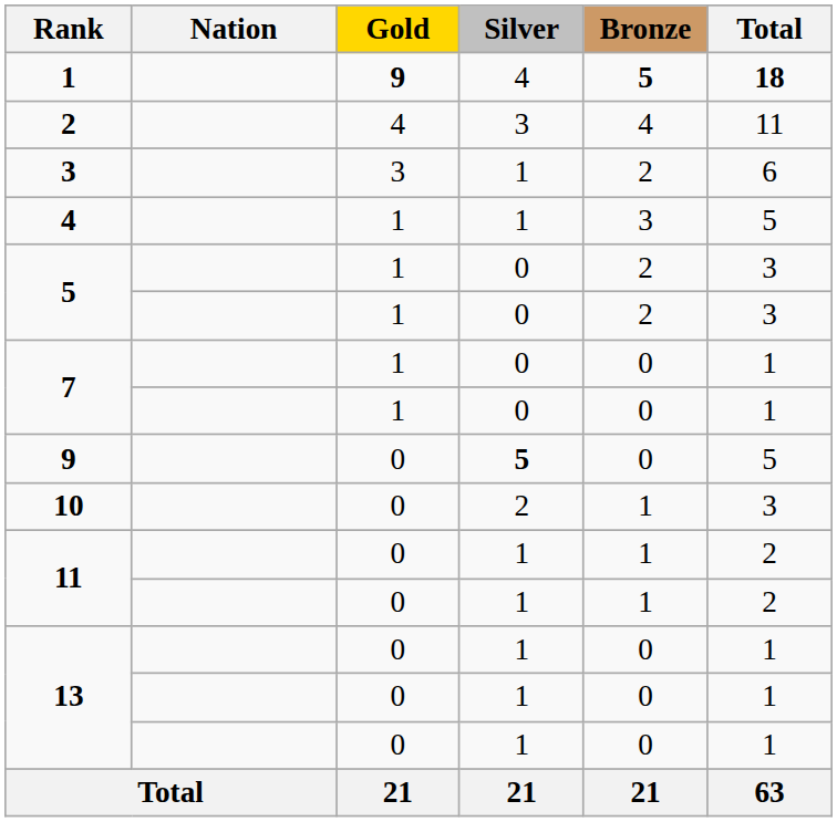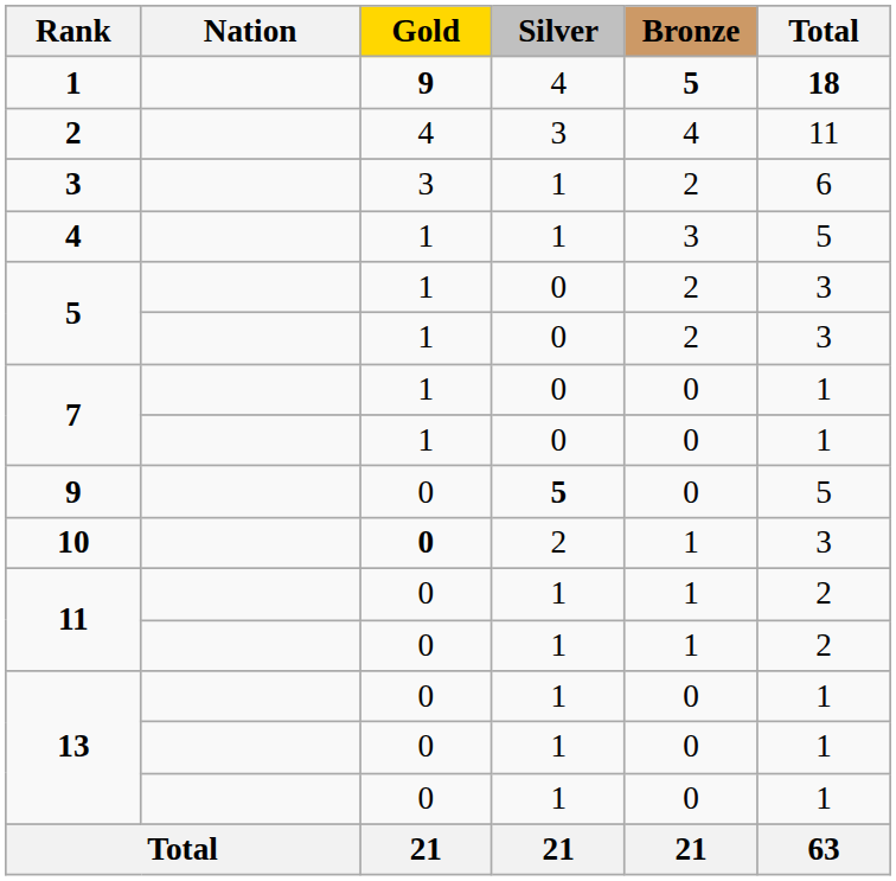10 | Gold: normal -> bold
